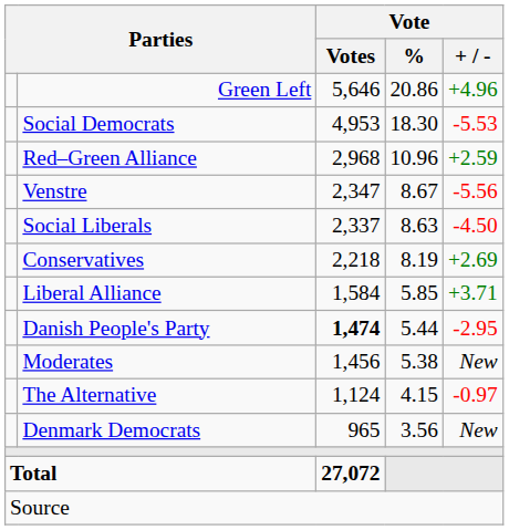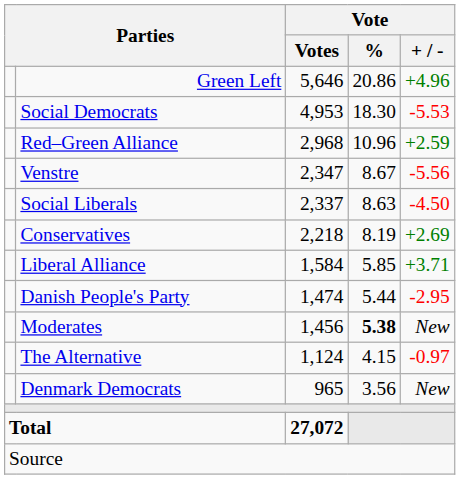Danish People's Party | Vote / Votes: bold -> normal
Moderates | Vote / %: normal -> bold
